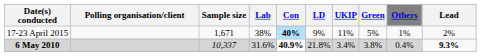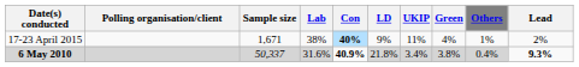17-23 April 2015 | Green: 5% -> 4%
6 May 2010 | Sample size: 10,337 -> 50,337
